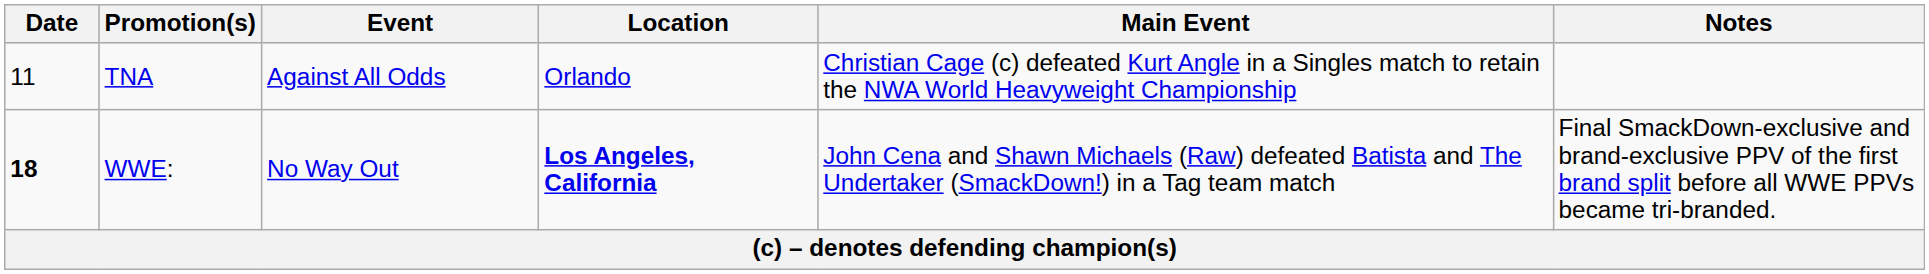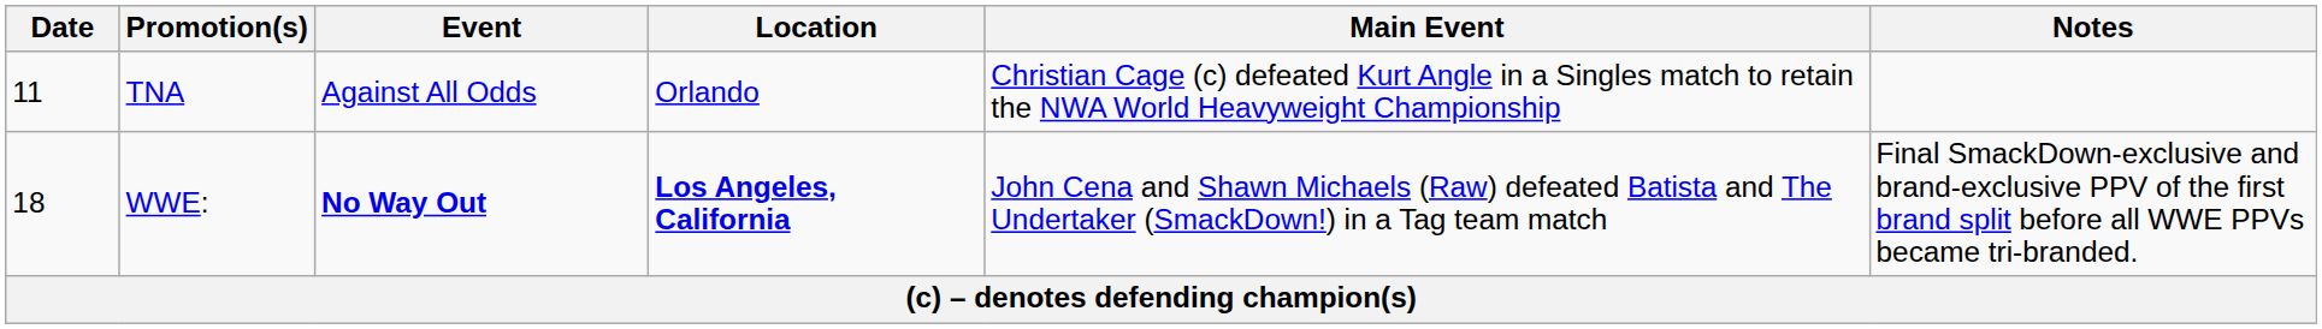WWE: | Date: bold -> normal
WWE: | Event: normal -> bold
